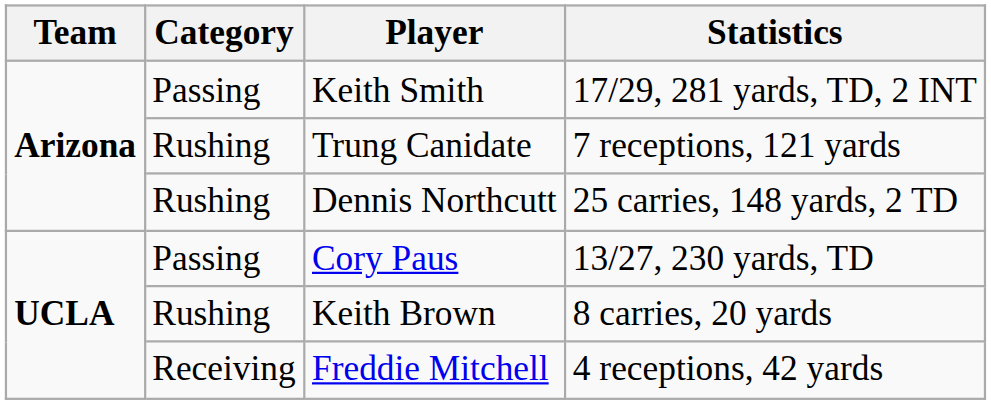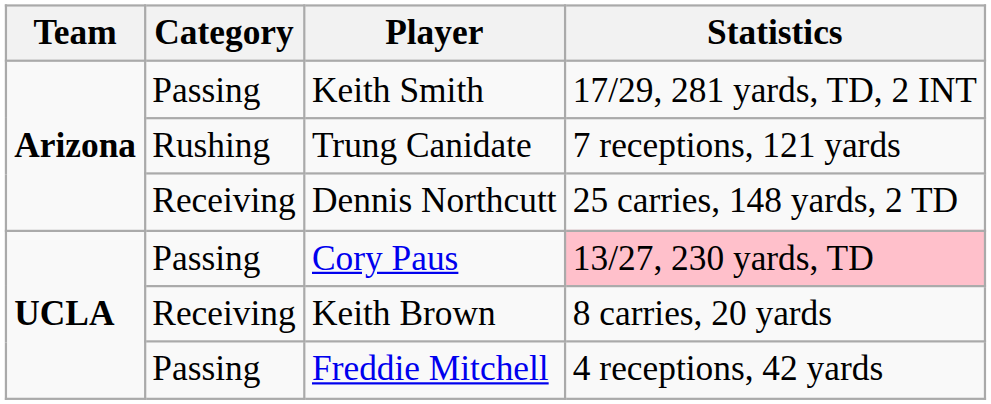Dennis Northcutt | Category: Rushing -> Receiving
Cory Paus | Statistics: no background -> pink background
Keith Brown | Category: Rushing -> Receiving
Freddie Mitchell | Category: Receiving -> Passing
